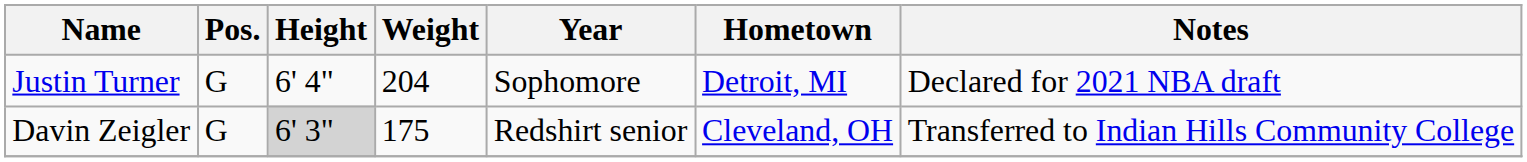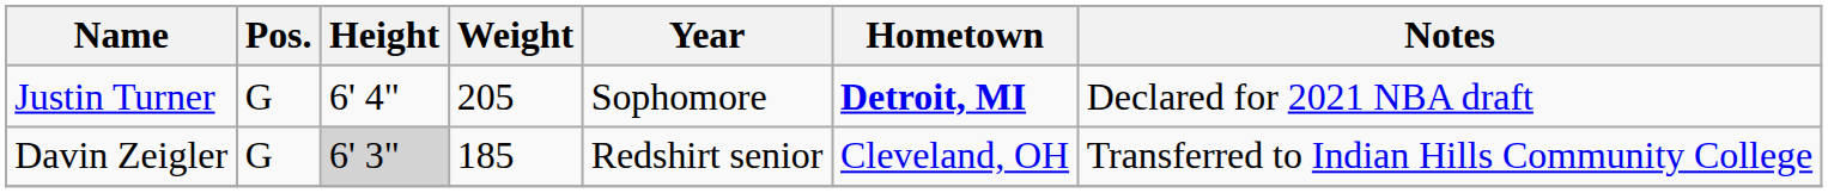Justin Turner | Weight: 204 -> 205
Justin Turner | Hometown: normal -> bold
Davin Zeigler | Weight: 175 -> 185
